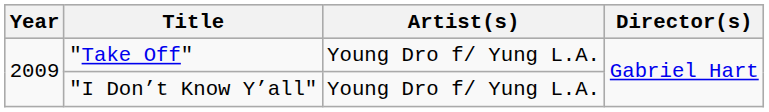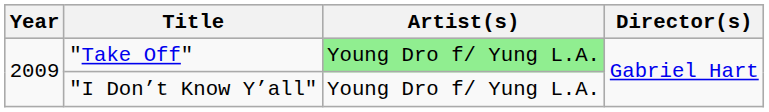"Take Off" | Artist(s): no background -> lightgreen background
